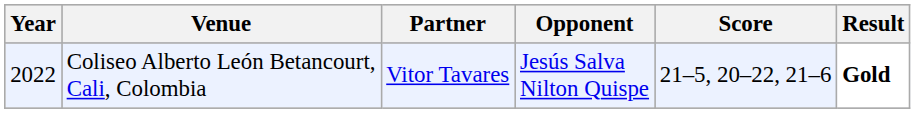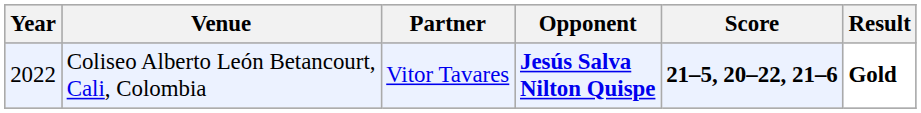Coliseo Alberto León Betancourt, Cali, Colombia | Opponent: normal -> bold
Coliseo Alberto León Betancourt, Cali, Colombia | Score: normal -> bold
